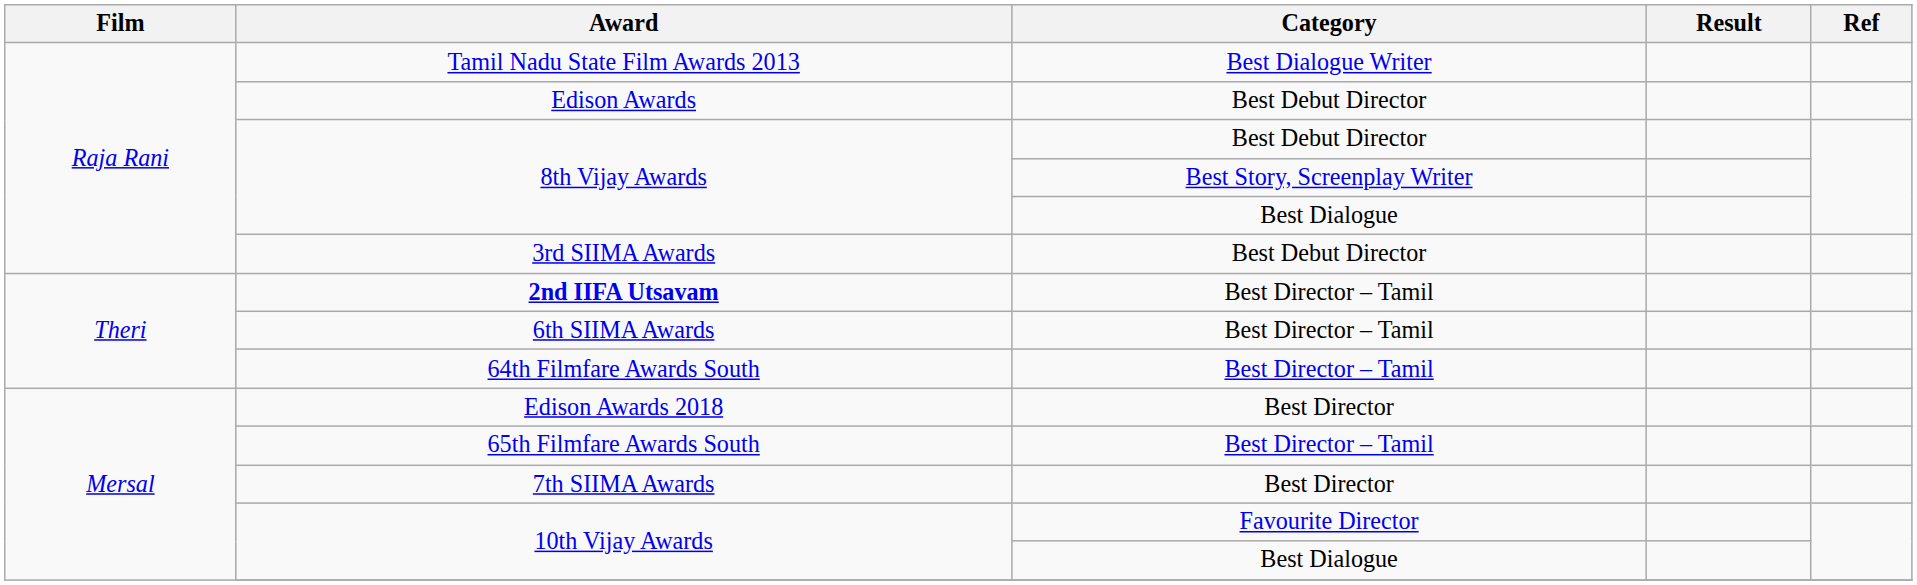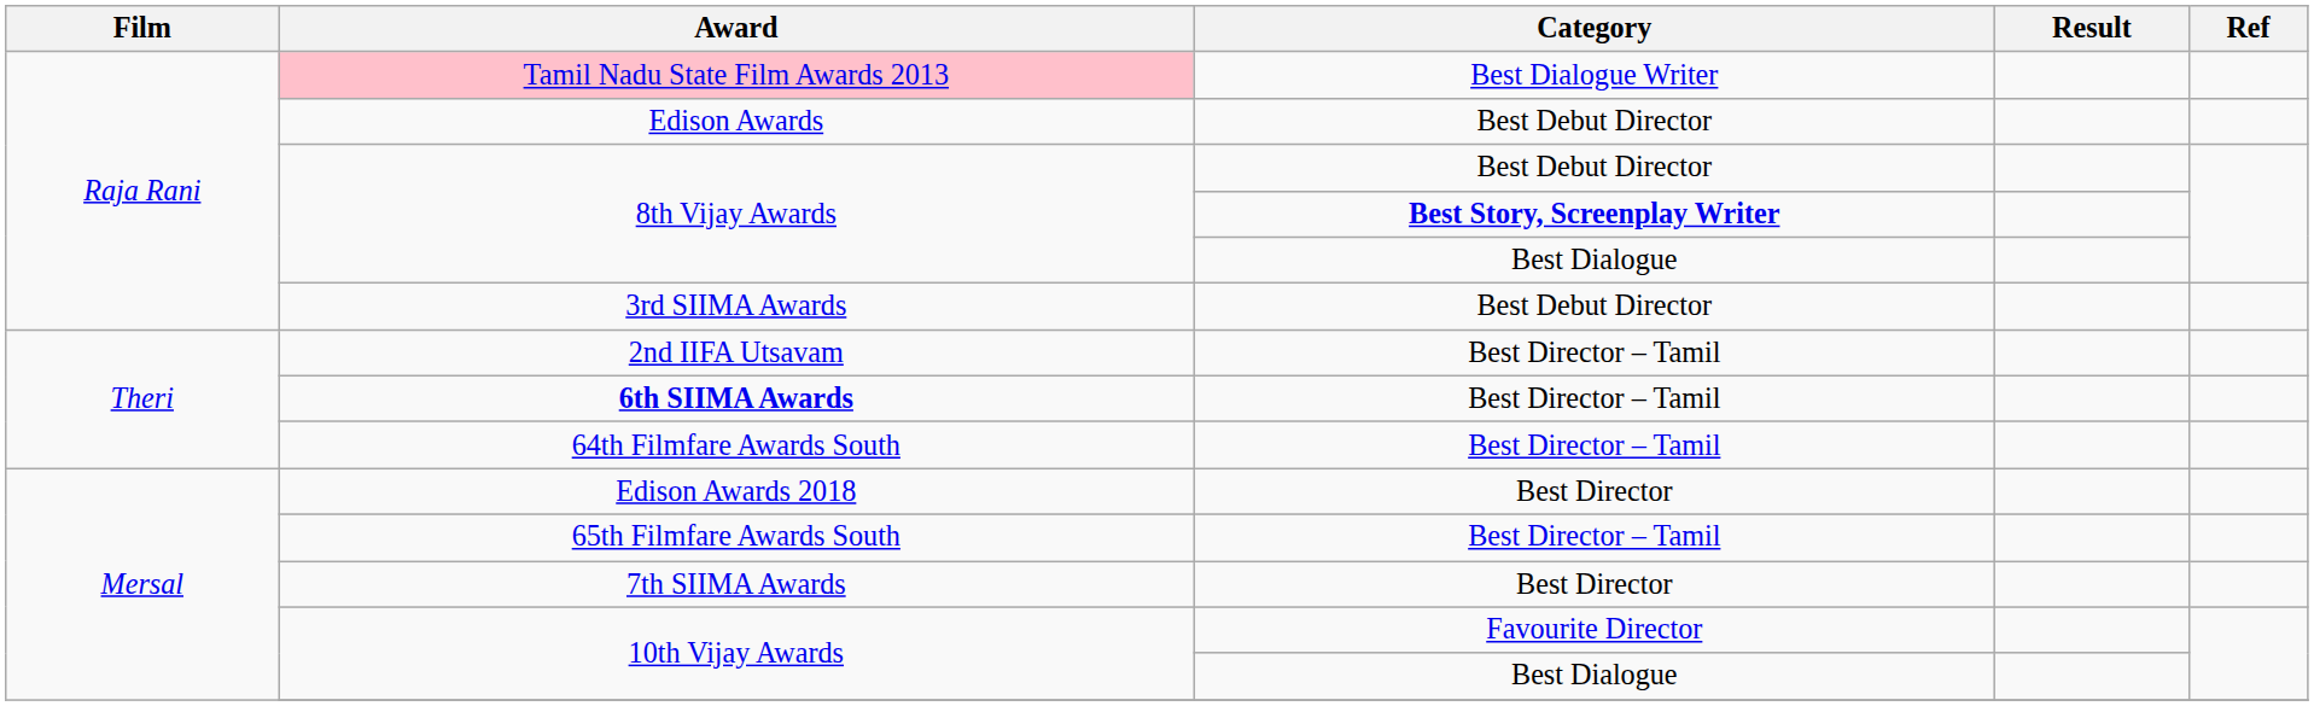Tamil Nadu State Film Awards 2013 | Award: no background -> pink background
8th Vijay Awards / Best Story, Screenplay Writer | Category: normal -> bold
2nd IIFA Utsavam | Award: bold -> normal
6th SIIMA Awards | Award: normal -> bold
